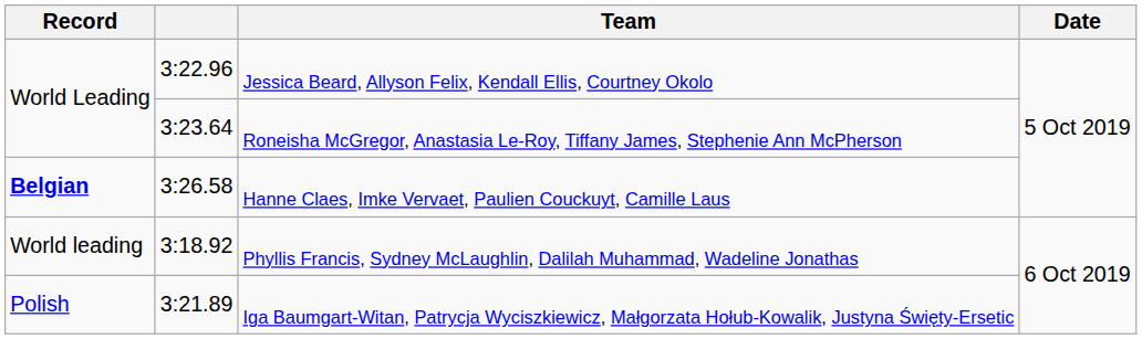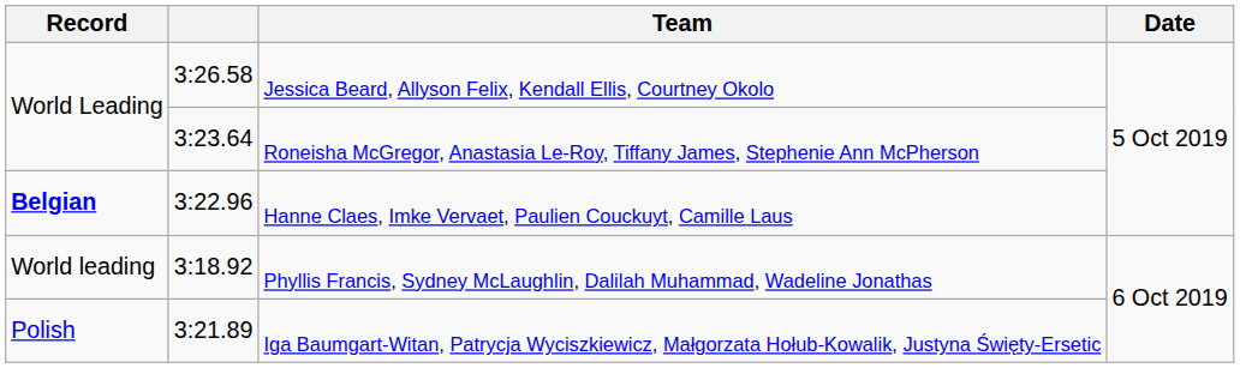Jessica Beard, Allyson Felix, Kendall Ellis, Courtney Okolo | column 2: 3:22.96 -> 3:26.58
Hanne Claes, Imke Vervaet, Paulien Couckuyt, Camille Laus | column 2: 3:26.58 -> 3:22.96
